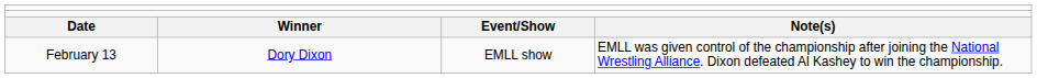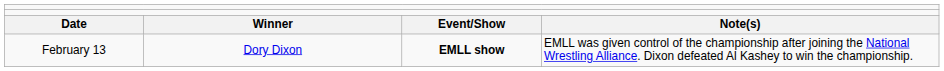February 13 | column 3: normal -> bold
